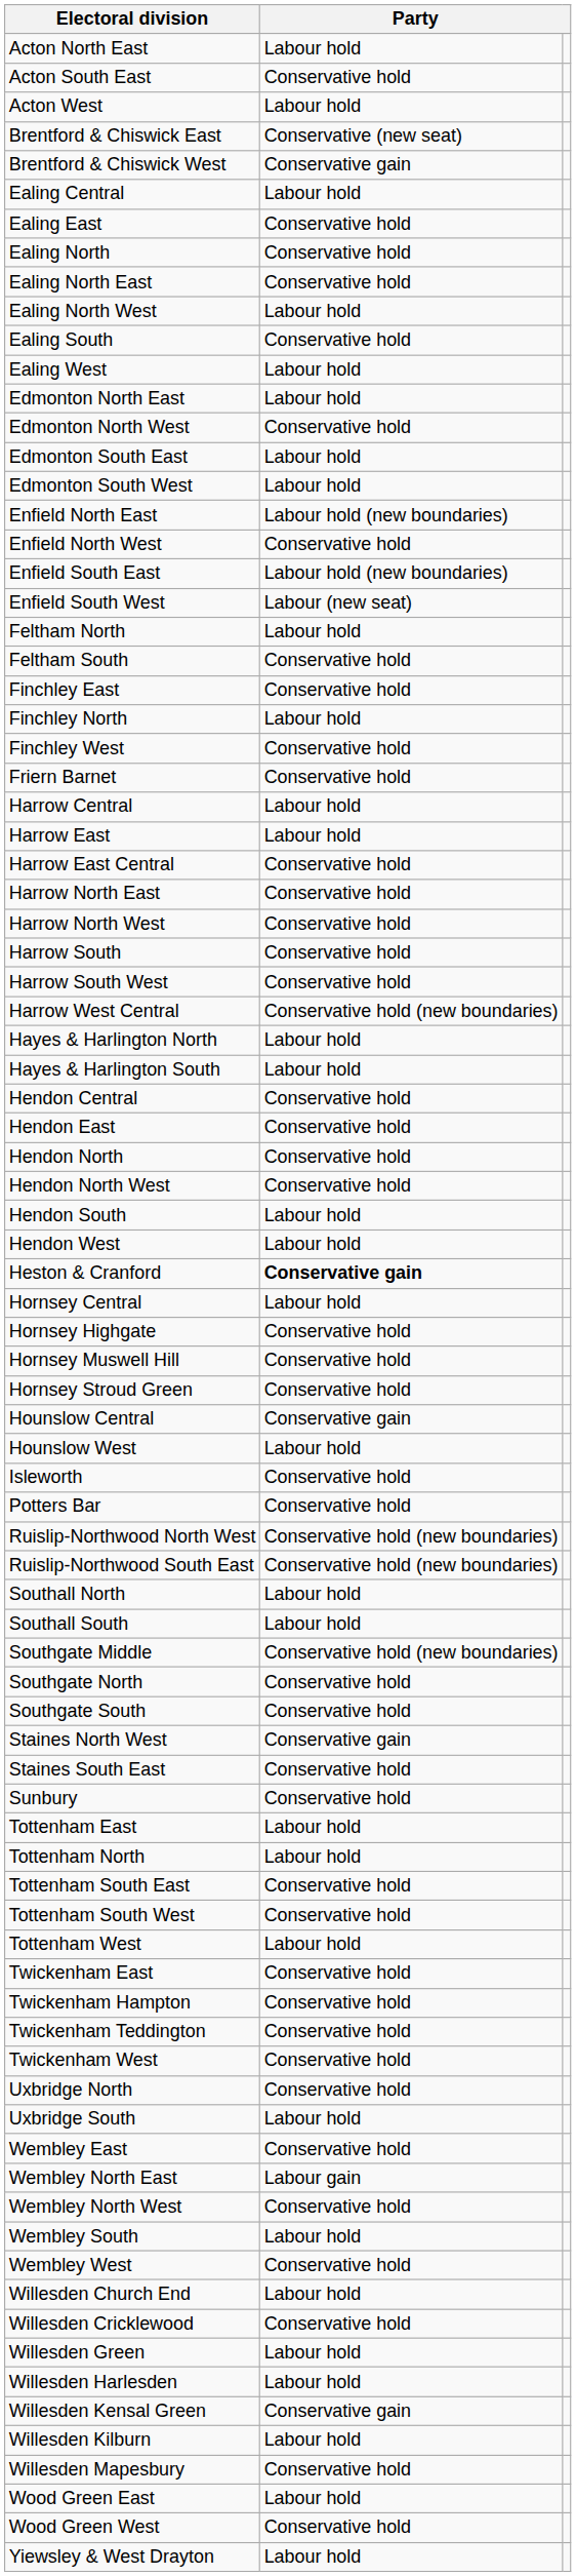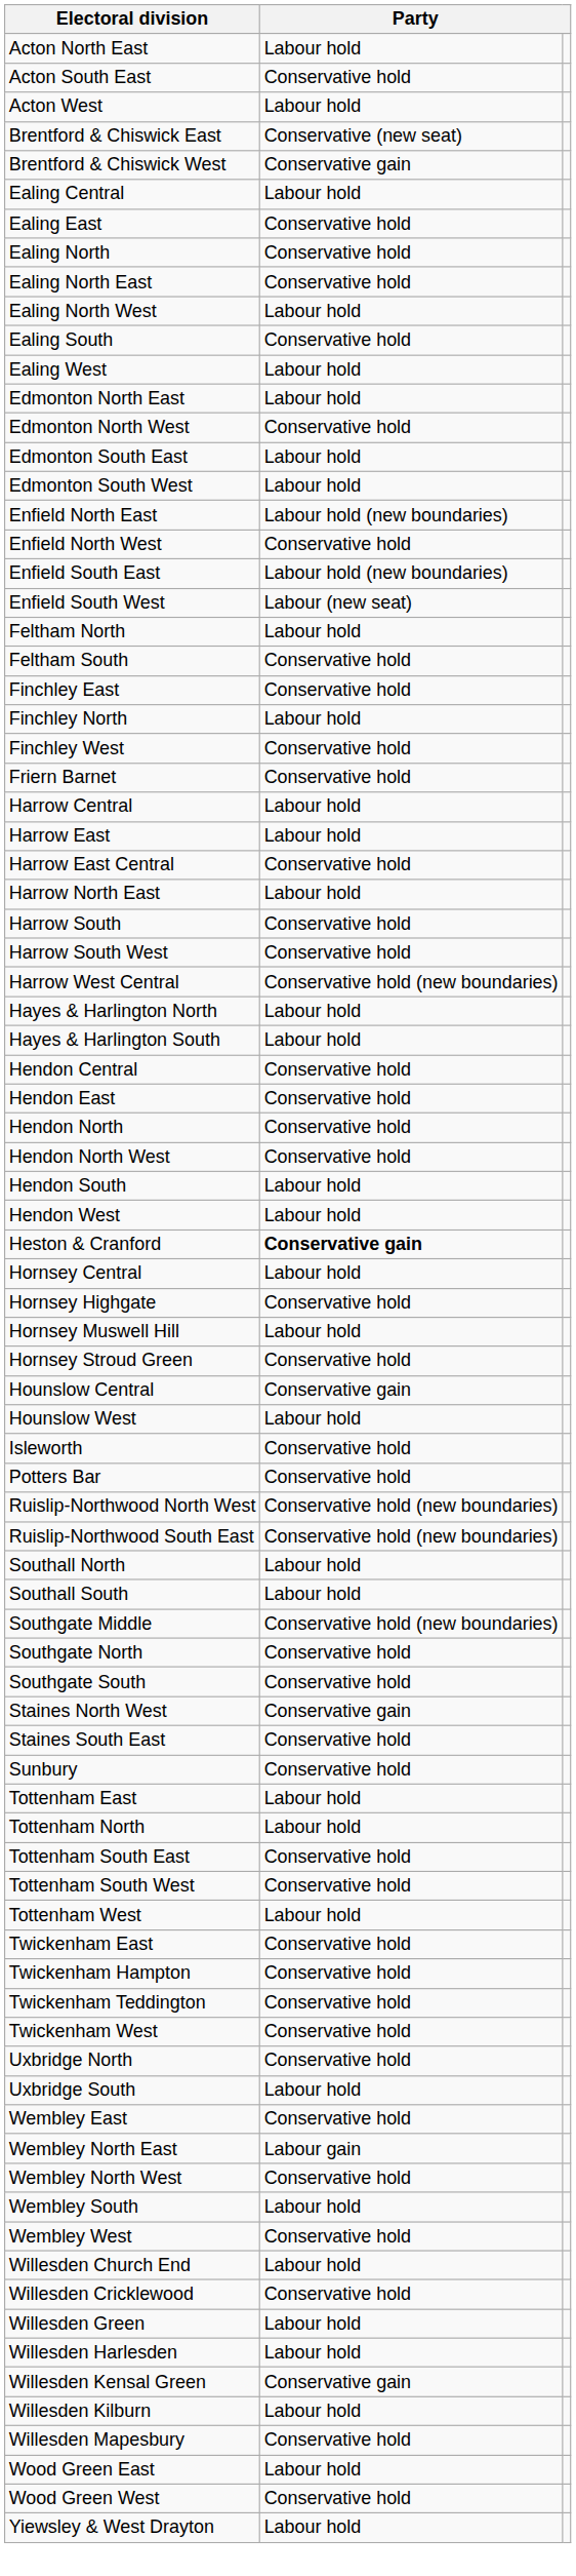Harrow North East | column 2: Conservative hold -> Labour hold
- row: Harrow North West | Conservative hold
Hornsey Muswell Hill | column 2: Conservative hold -> Labour hold
